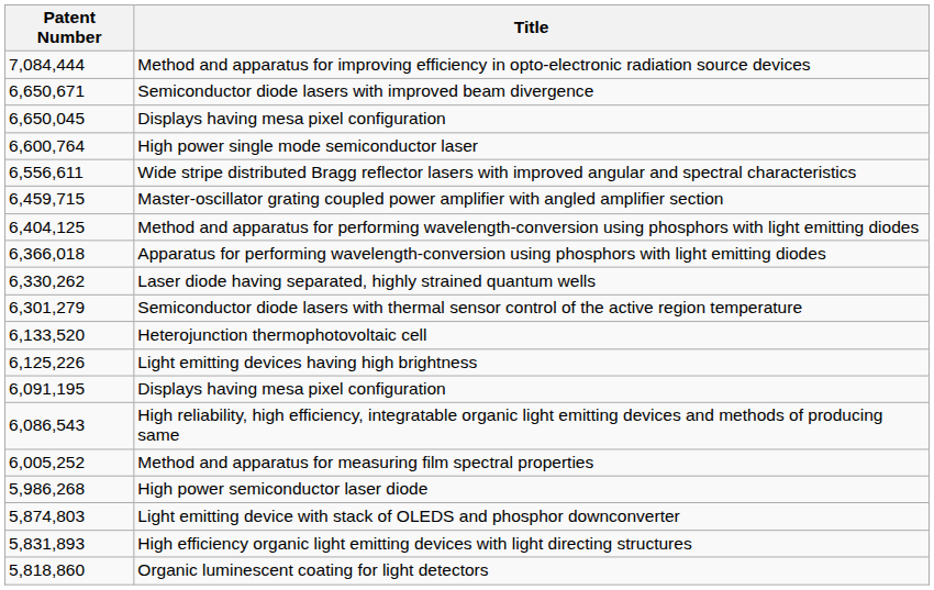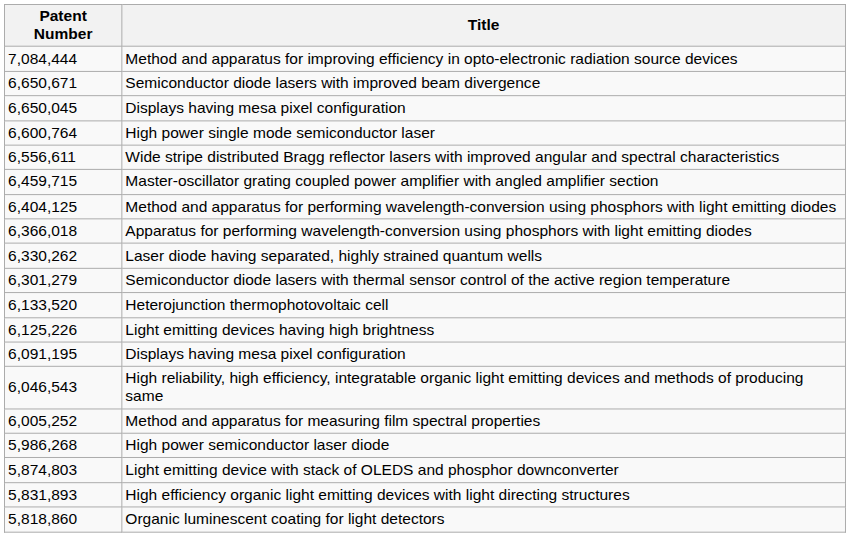row 15 | Patent Number: 6,086,543 -> 6,046,543
